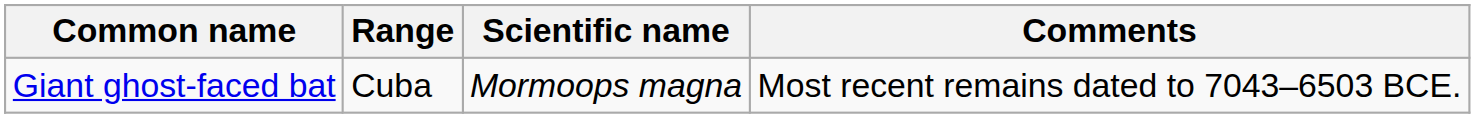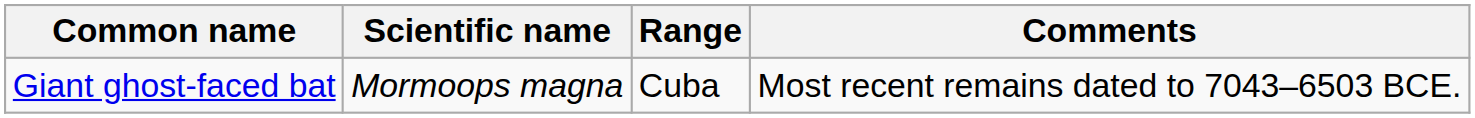columns swapped: Scientific name <-> Range
